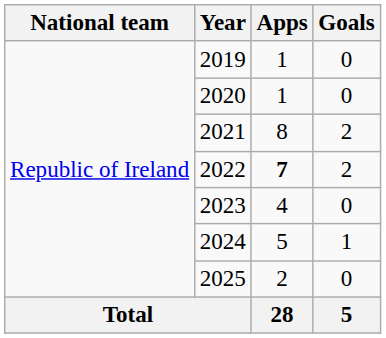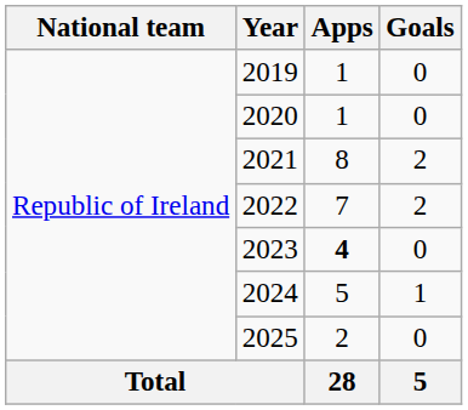2022 | Apps: bold -> normal
2023 | Apps: normal -> bold
